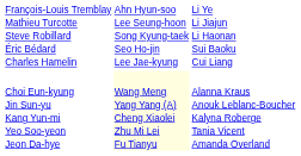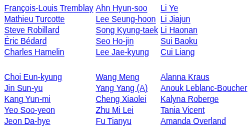row 2 | column 2: lightyellow background -> no background
